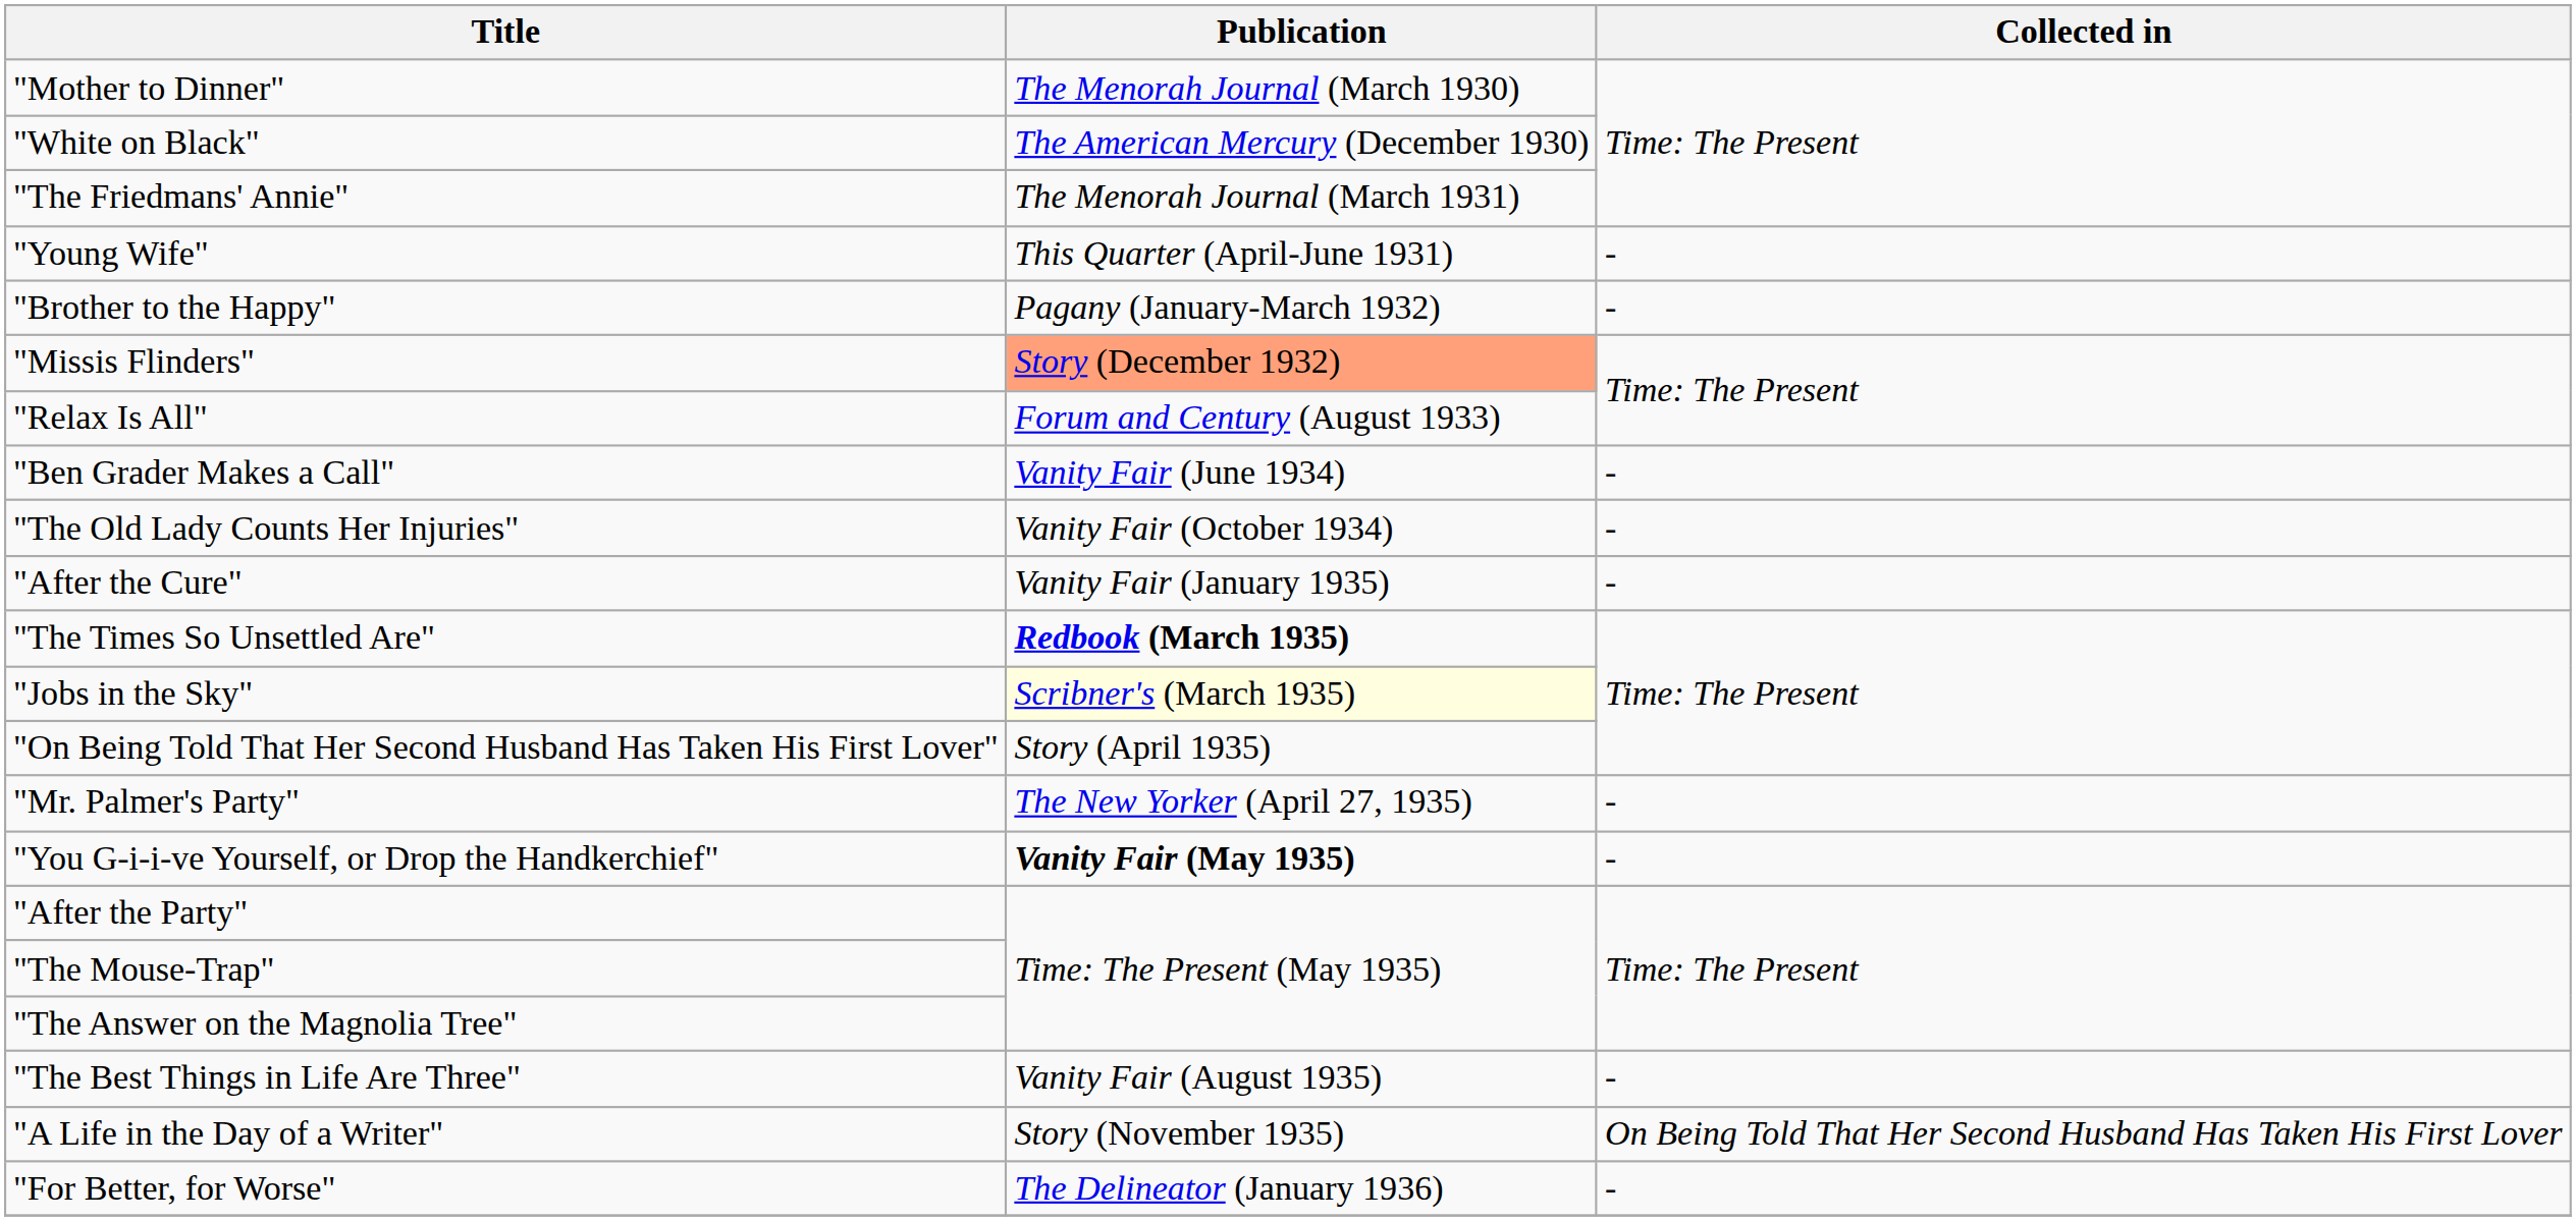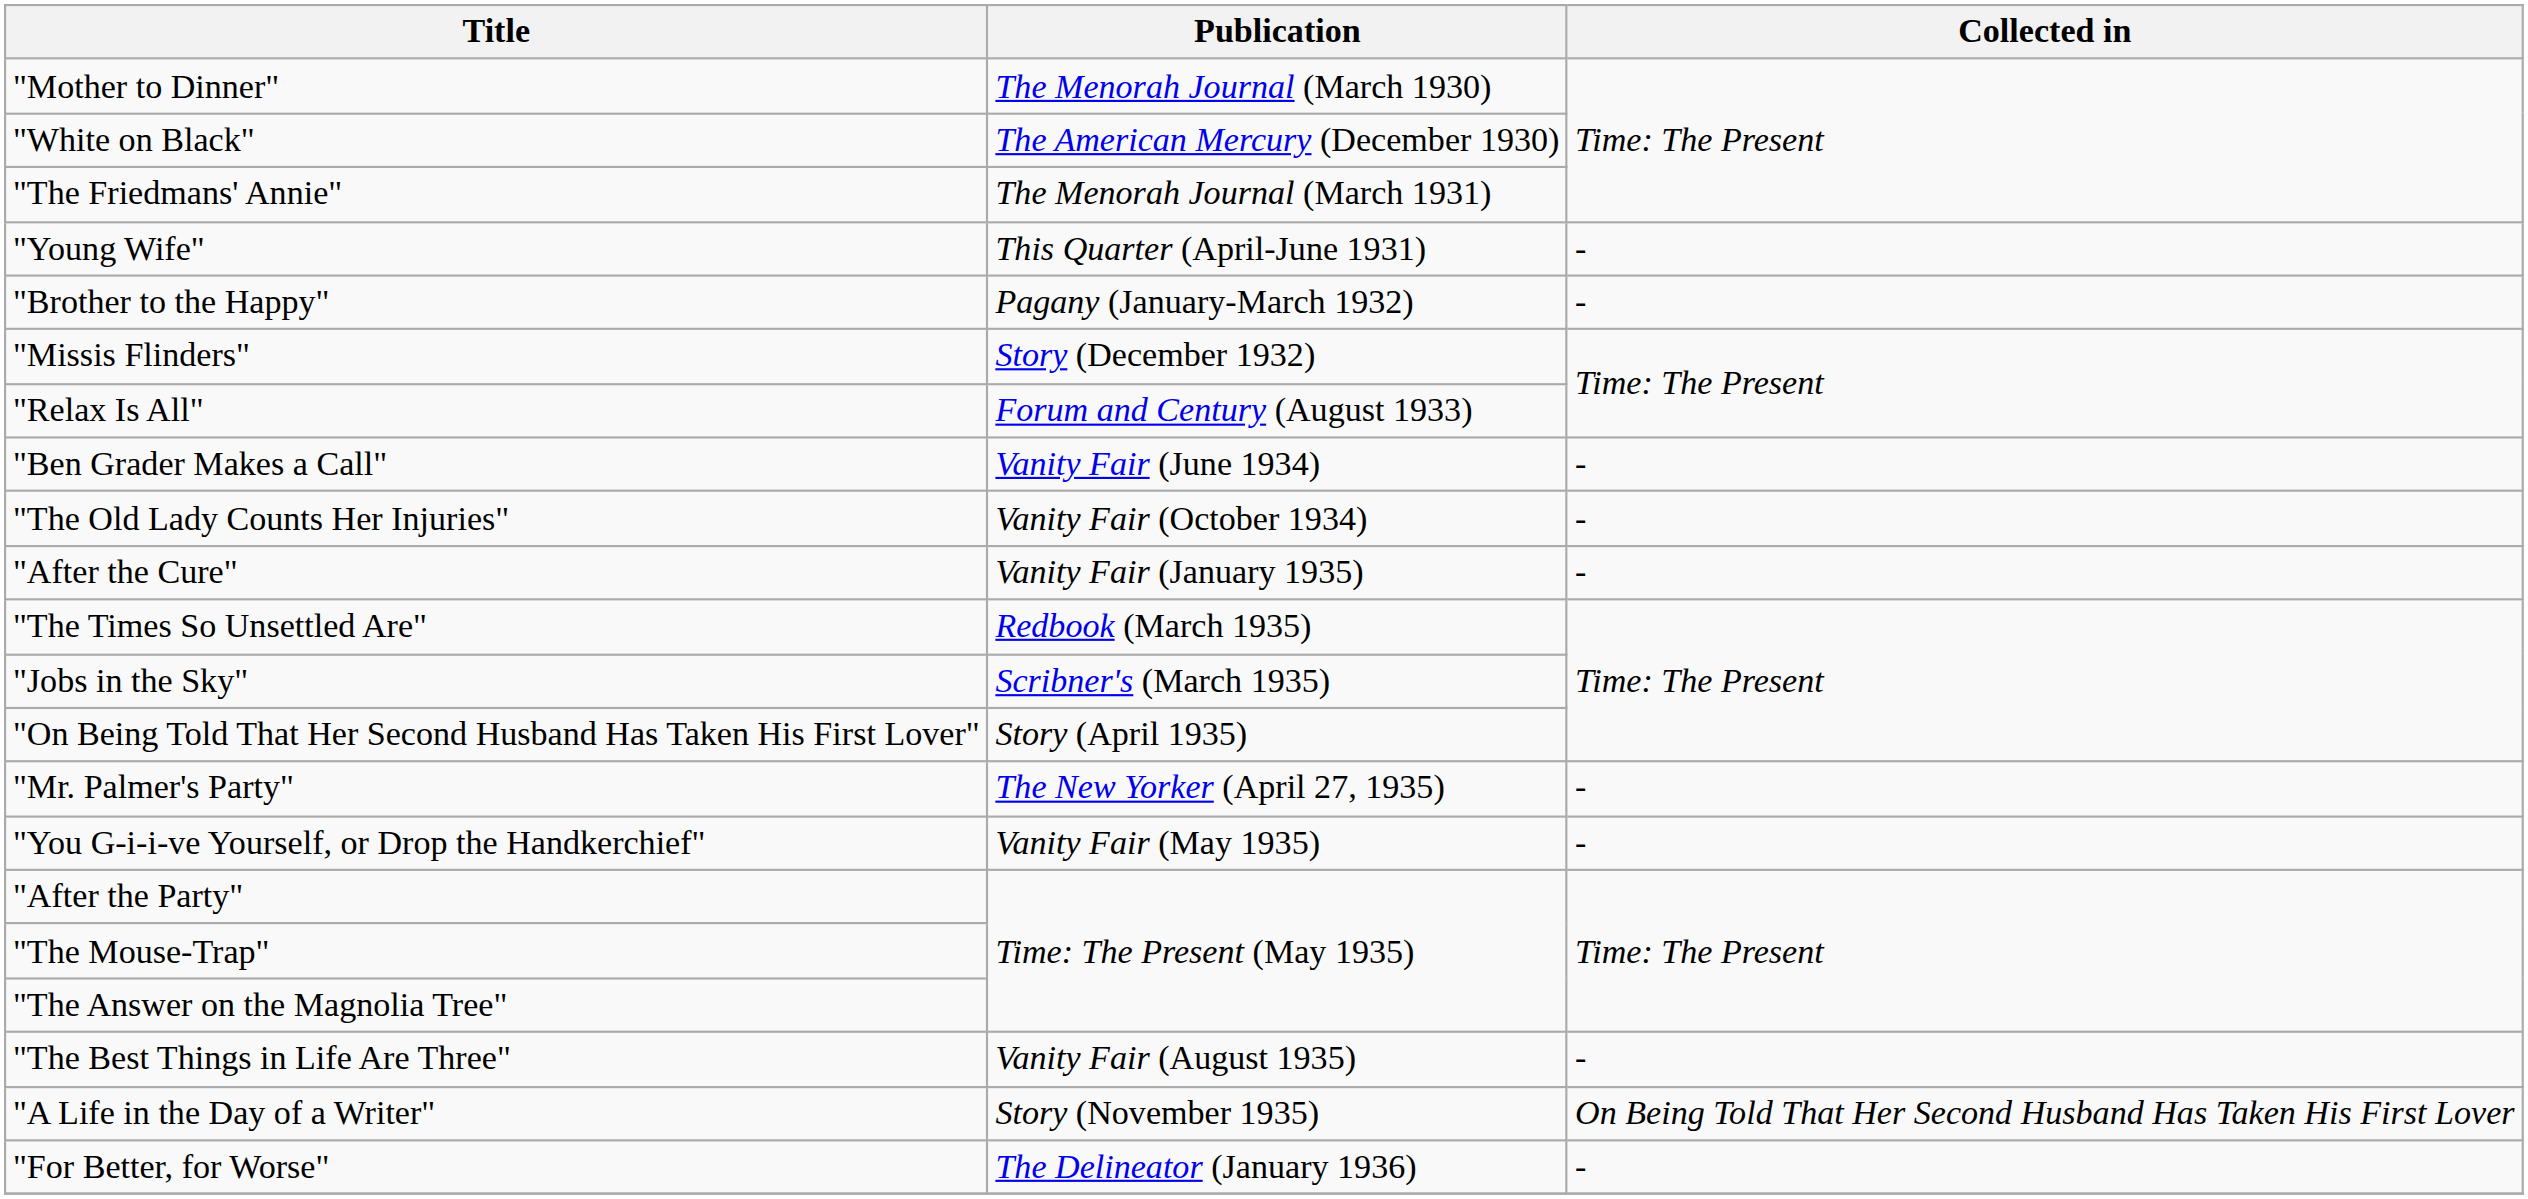"Missis Flinders" | Publication: lightsalmon background -> no background
"The Times So Unsettled Are" | Publication: bold -> normal
"Jobs in the Sky" | Publication: lightyellow background -> no background
"You G-i-i-ve Yourself, or Drop the Handkerchief" | Publication: bold -> normal
